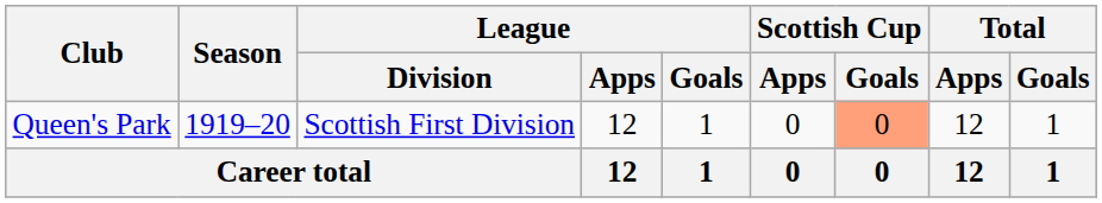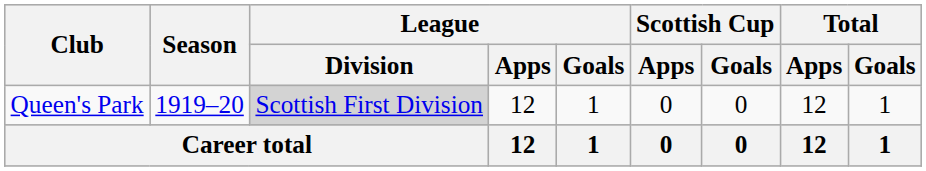Queen's Park | League / Division: no background -> lightgrey background
Queen's Park | Scottish Cup / Goals: lightsalmon background -> no background
